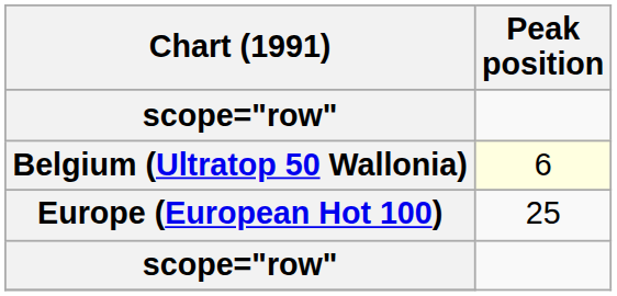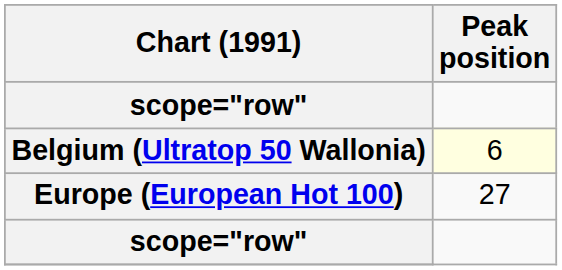Europe (European Hot 100) | Peak position: 25 -> 27
